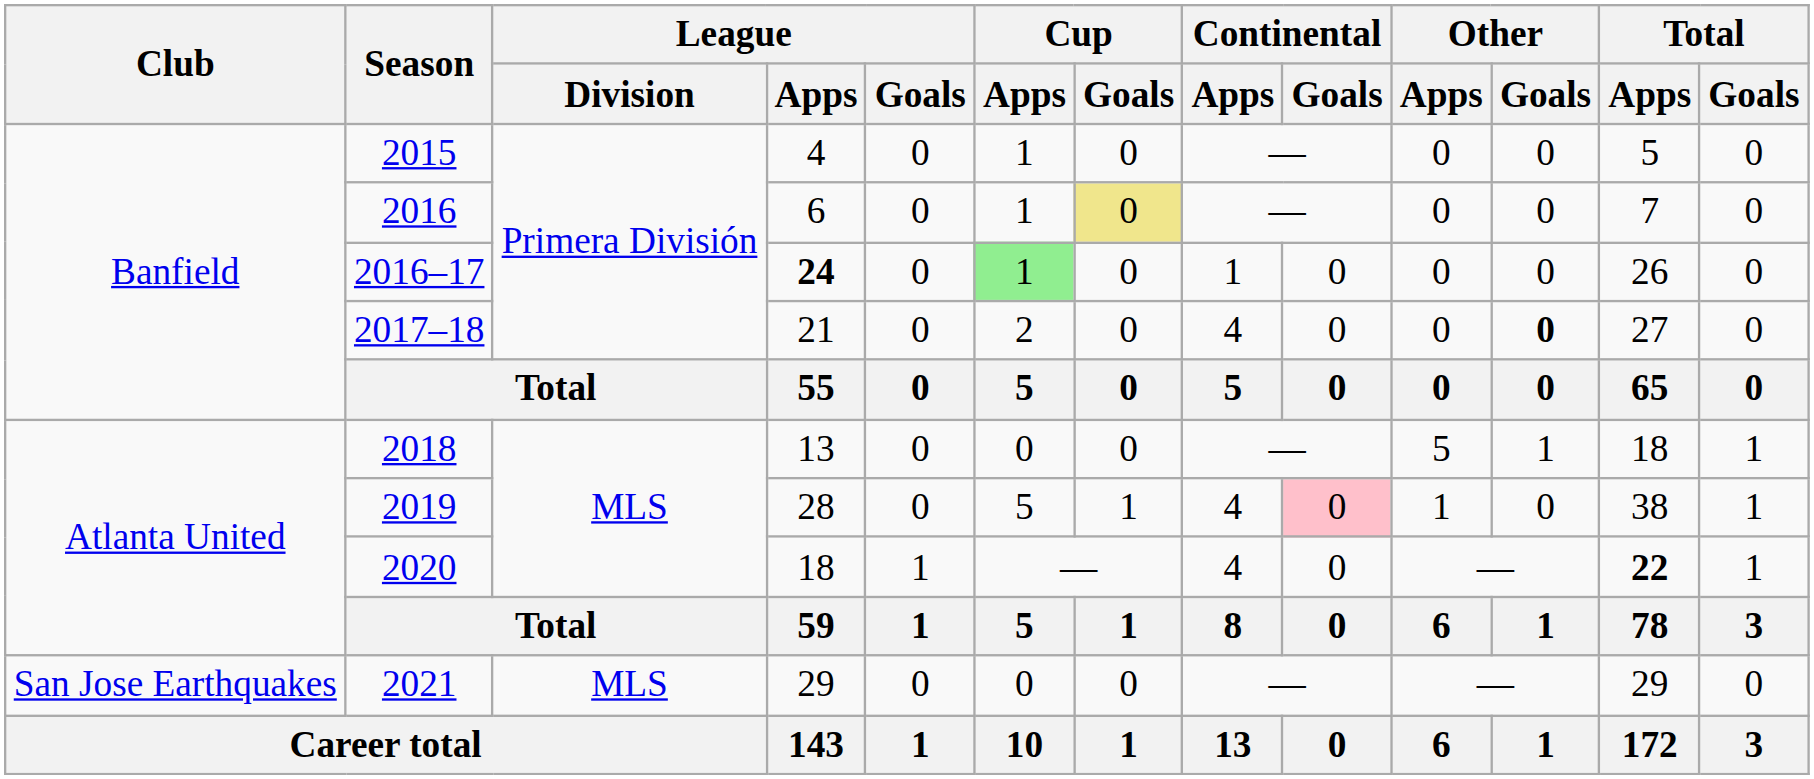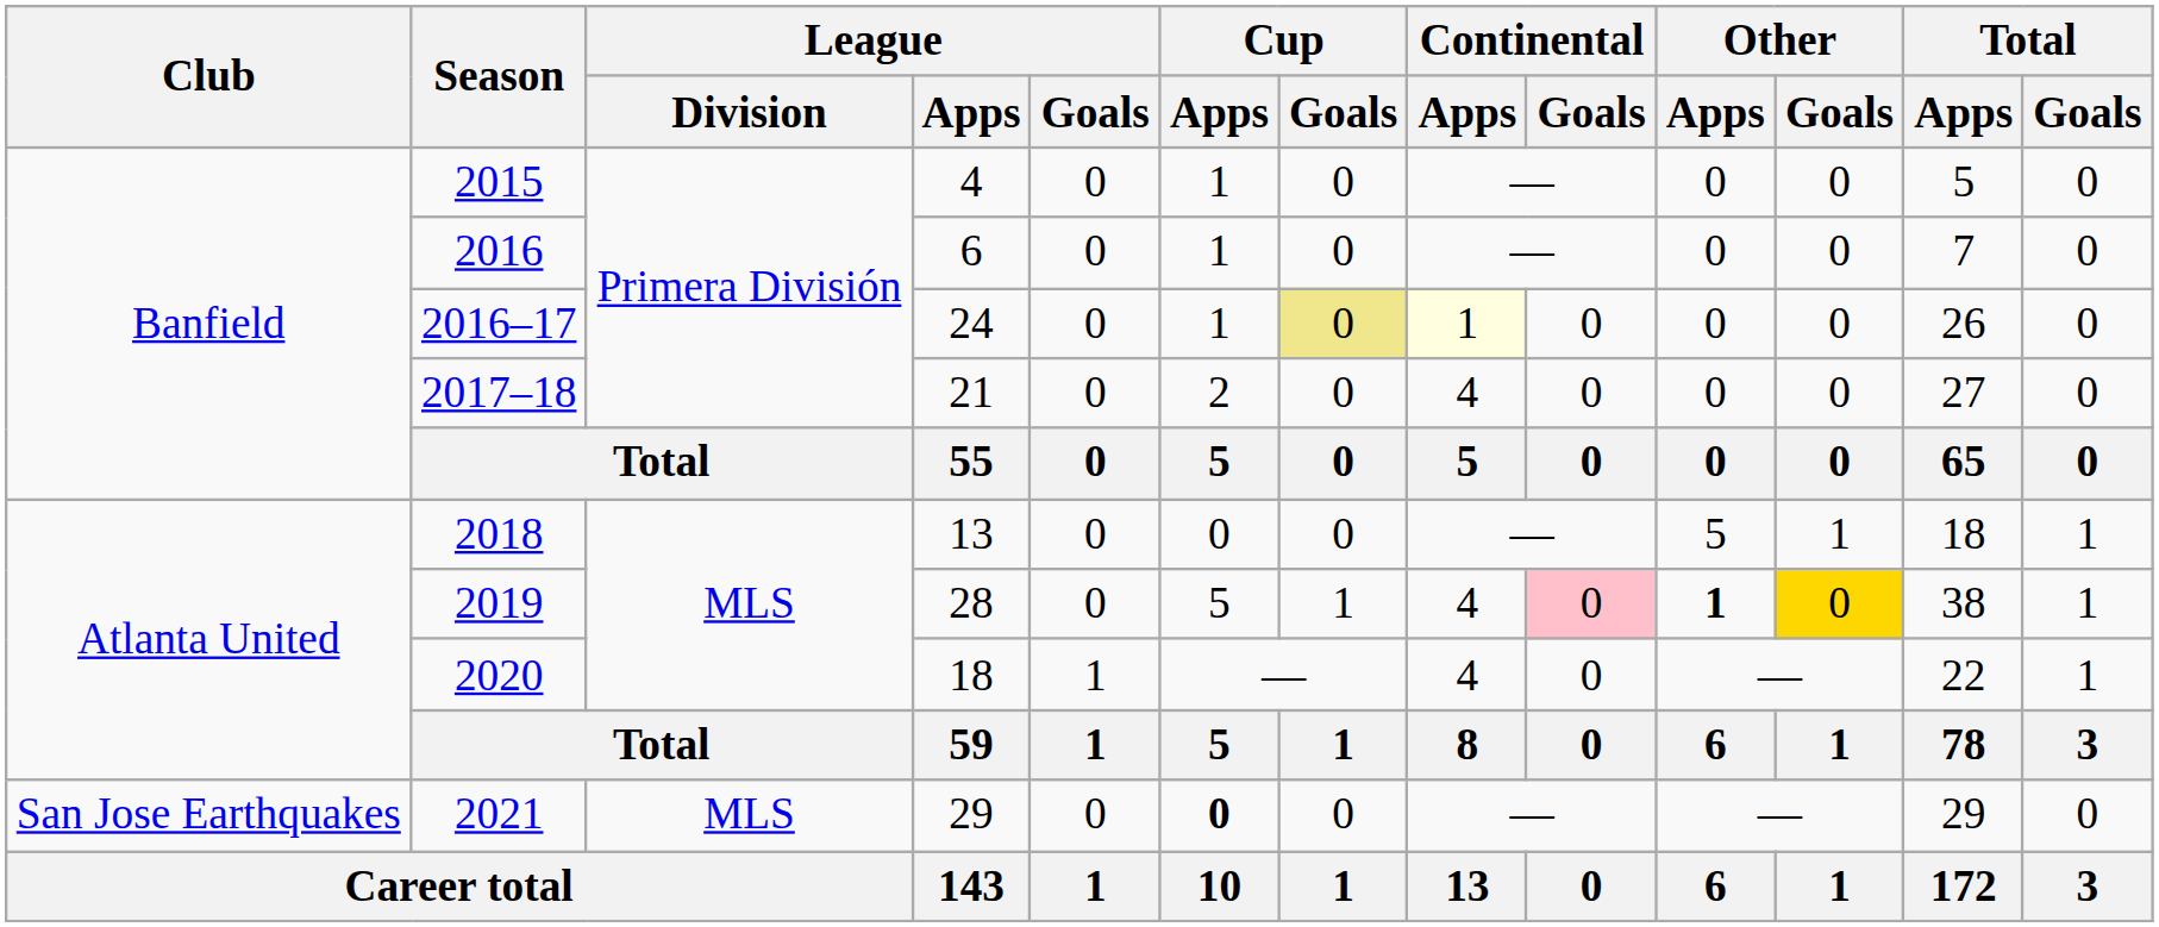2016 | Cup / Goals: khaki background -> no background
2016–17 | League / Apps: bold -> normal
2016–17 | Cup / Apps: lightgreen background -> no background
2016–17 | Cup / Goals: no background -> khaki background
2016–17 | Continental / Apps: no background -> lightyellow background
2017–18 | Other / Goals: bold -> normal
2019 | Other / Apps: normal -> bold
2019 | Other / Goals: no background -> gold background
2020 | Total / Apps: bold -> normal
2021 | Cup / Apps: normal -> bold
